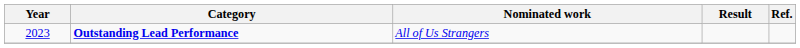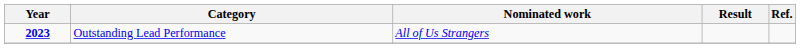row 2 | Year: normal -> bold
row 2 | Category: bold -> normal
